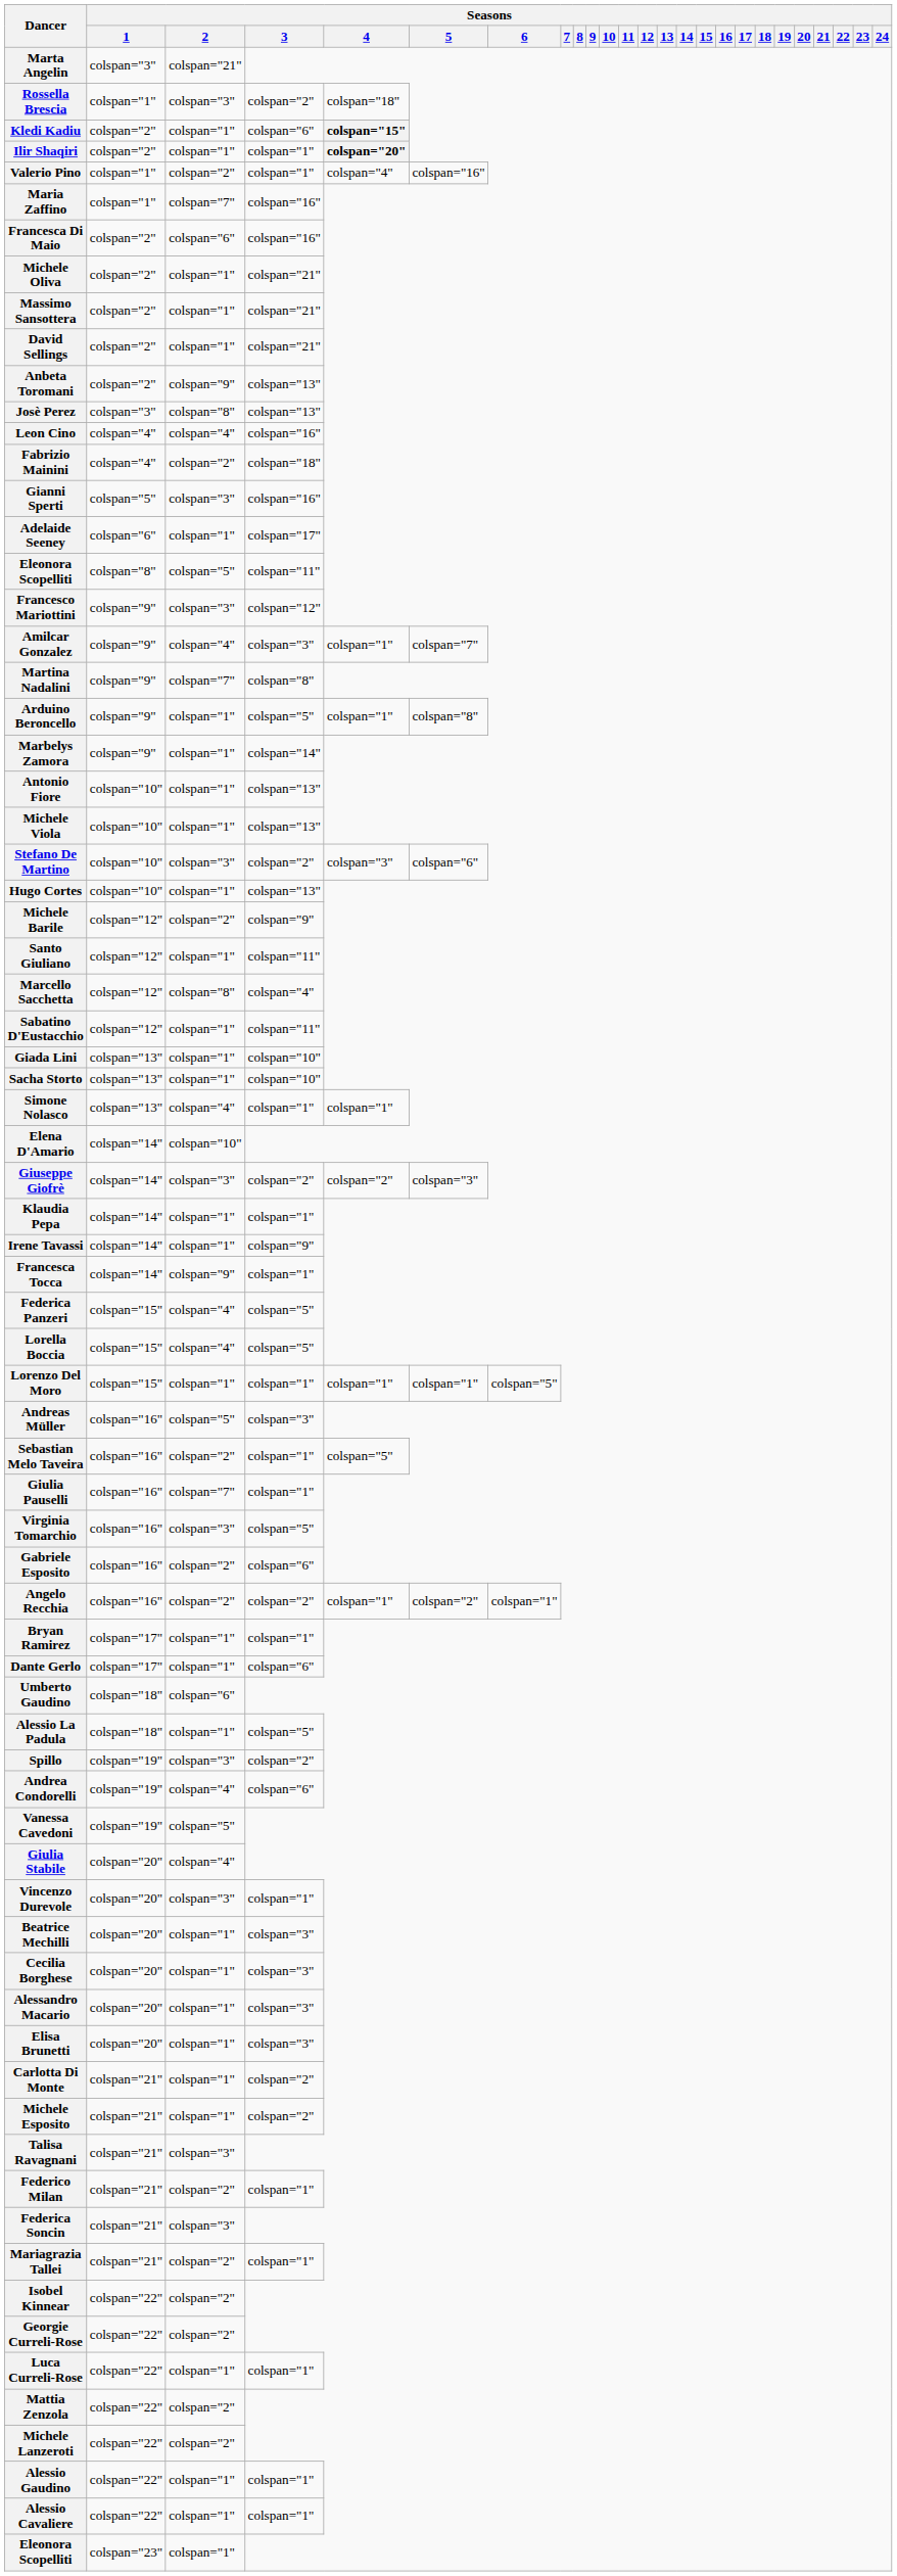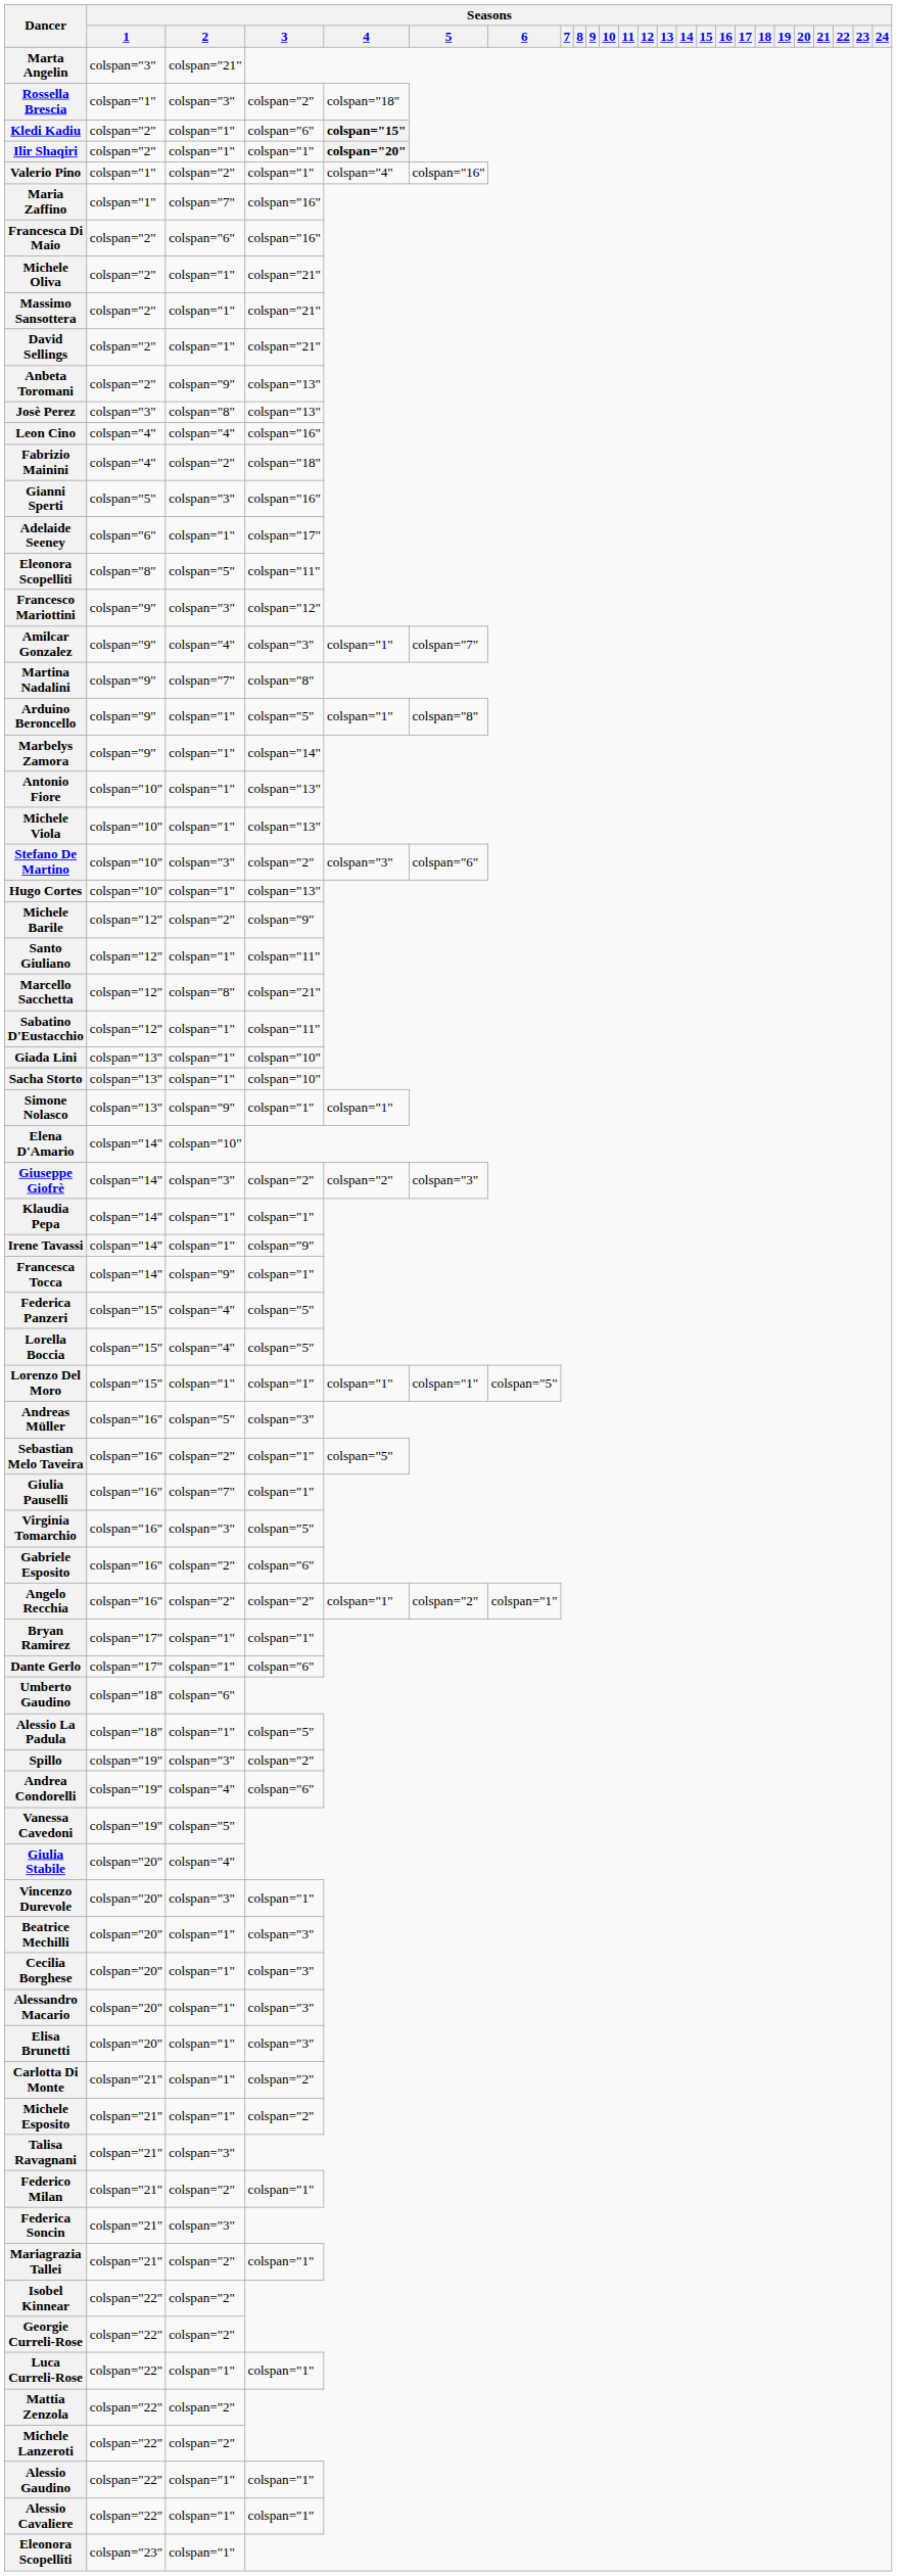Marcello Sacchetta | Seasons / 3: colspan="4" -> colspan="21"
Simone Nolasco | Seasons / 2: colspan="4" -> colspan="9"
